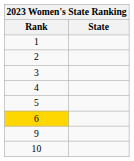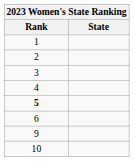5 | Rank: normal -> bold
6 | Rank: gold background -> no background
